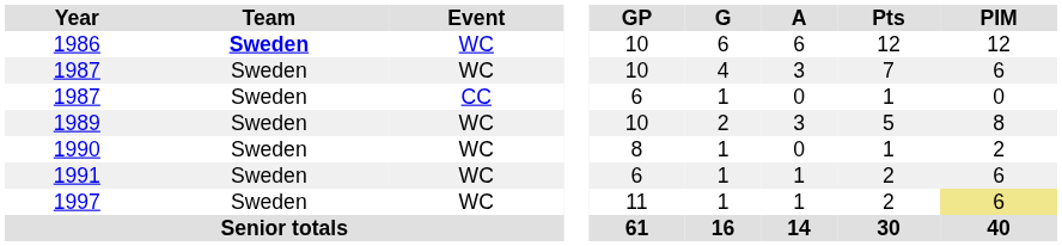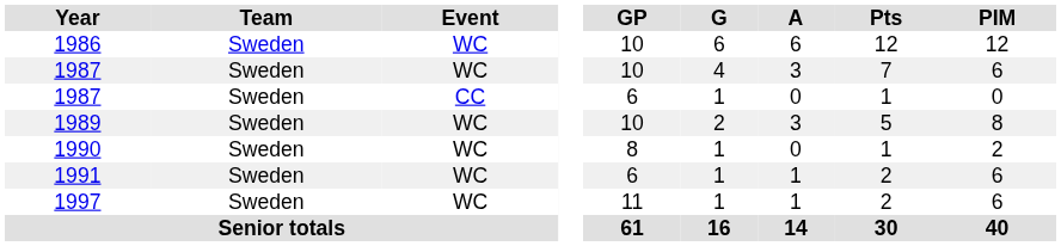1986 | Team: bold -> normal
1997 | PIM: khaki background -> no background
